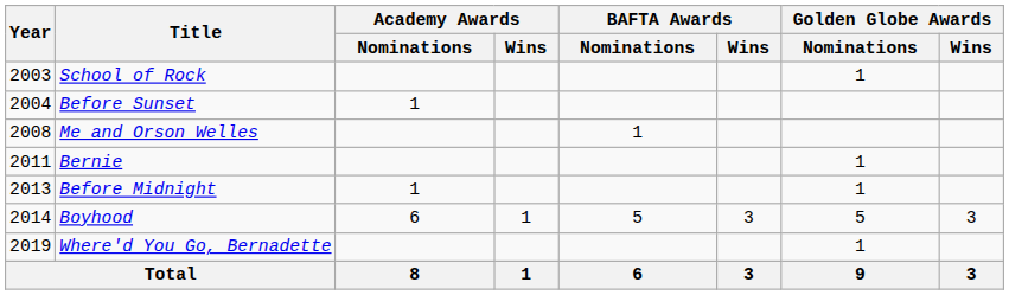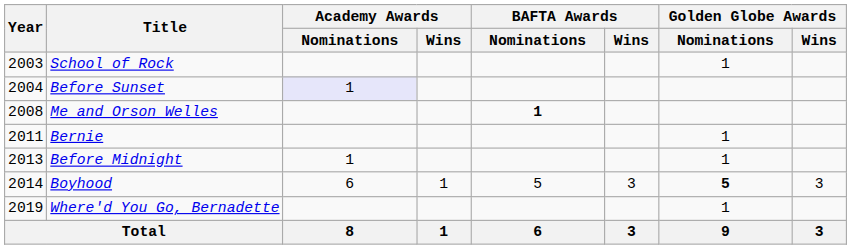Before Sunset | Academy Awards / Nominations: no background -> lavender background
Me and Orson Welles | BAFTA Awards / Nominations: normal -> bold
Boyhood | Golden Globe Awards / Nominations: normal -> bold
